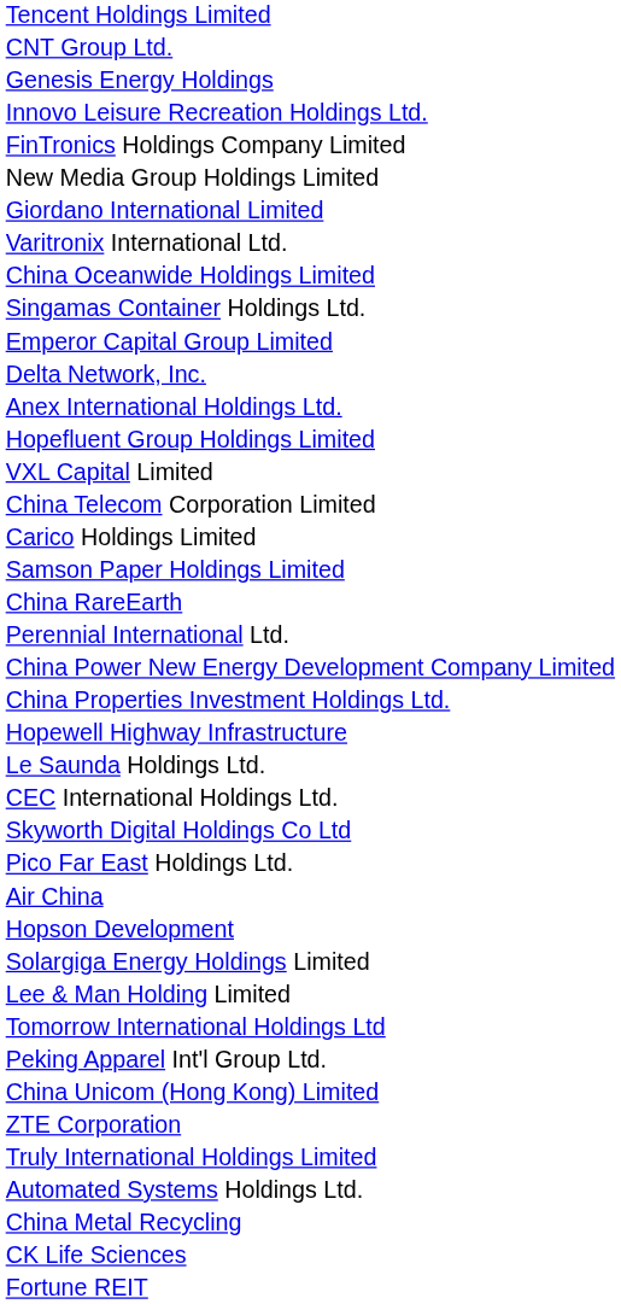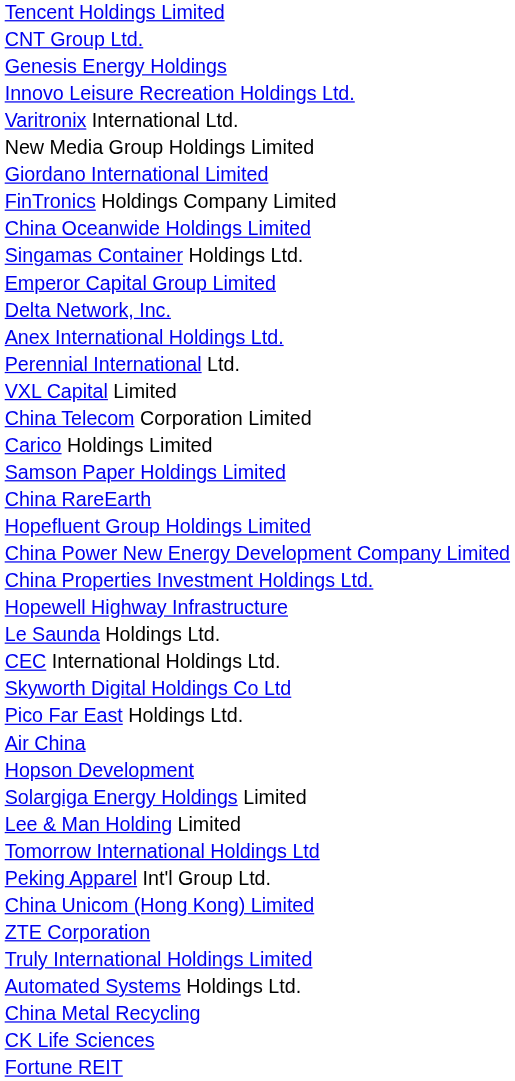row 5 | column 1: FinTronics Holdings Company Limited -> Varitronix International Ltd.
row 8 | column 1: Varitronix International Ltd. -> FinTronics Holdings Company Limited
row 14 | column 1: Hopefluent Group Holdings Limited -> Perennial International Ltd.
row 20 | column 1: Perennial International Ltd. -> Hopefluent Group Holdings Limited
